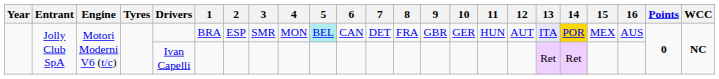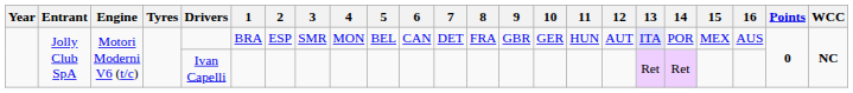row 2 | 5: paleturquoise background -> no background
row 2 | 14: gold background -> no background
